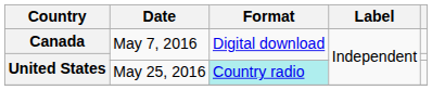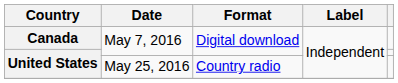United States / May 25, 2016 | Format: paleturquoise background -> no background
